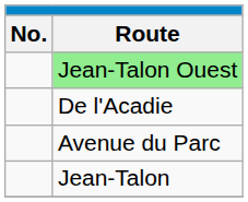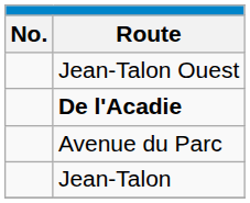Jean-Talon Ouest | Route: lightgreen background -> no background
De l'Acadie | Route: normal -> bold
